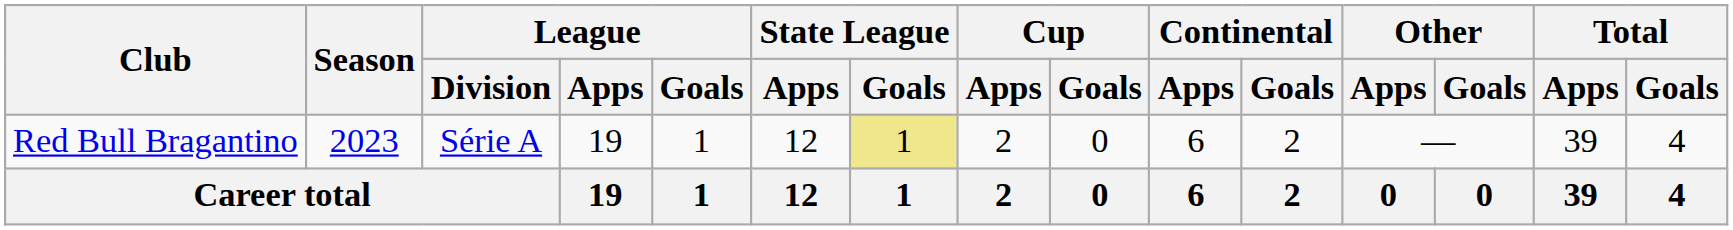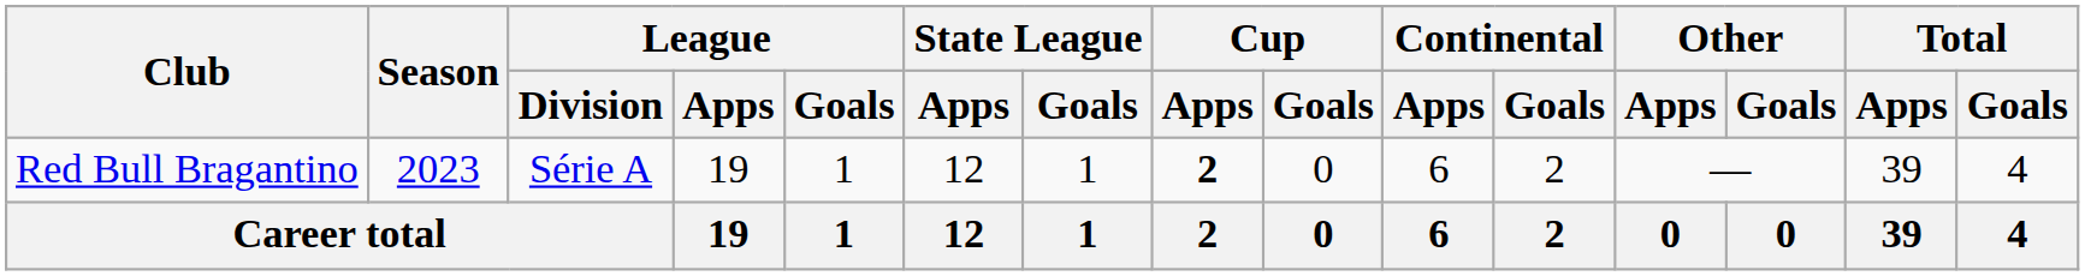Red Bull Bragantino | State League / Goals: khaki background -> no background
Red Bull Bragantino | Cup / Apps: normal -> bold
